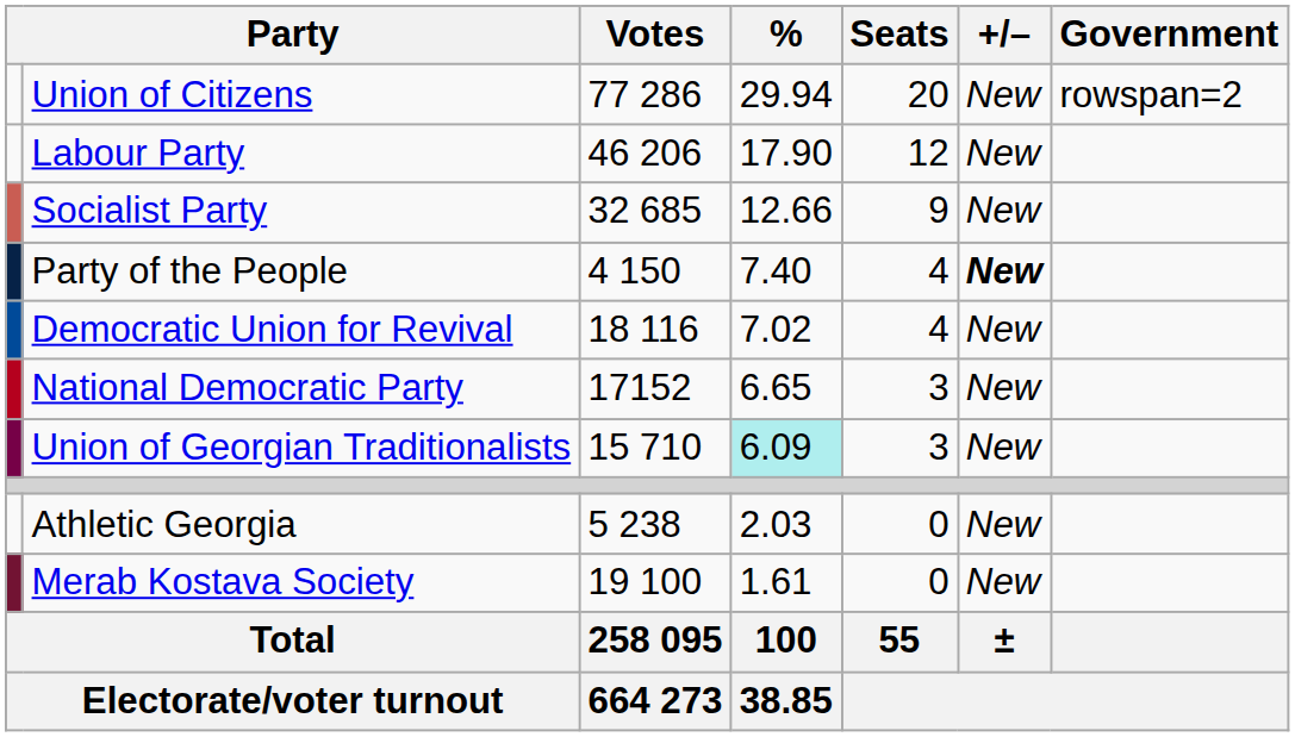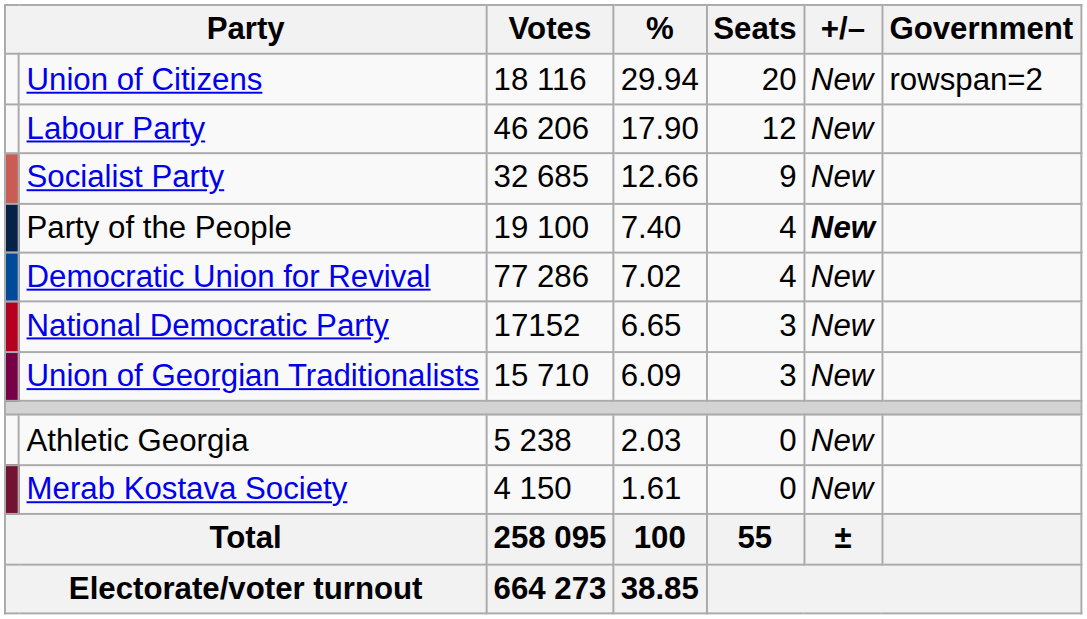Union of Citizens | Votes: 77 286 -> 18 116
Party of the People | Votes: 4 150 -> 19 100
Democratic Union for Revival | Votes: 18 116 -> 77 286
Union of Georgian Traditionalists | %: paleturquoise background -> no background
Merab Kostava Society | Votes: 19 100 -> 4 150
